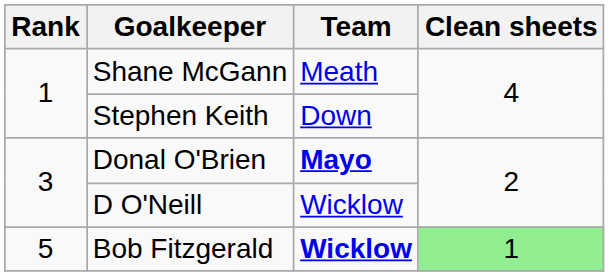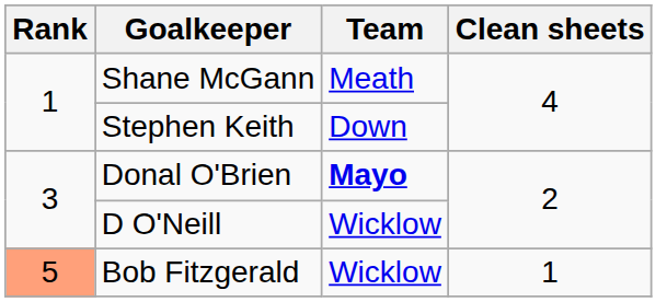Bob Fitzgerald | Rank: no background -> lightsalmon background
Bob Fitzgerald | Team: bold -> normal
Bob Fitzgerald | Clean sheets: lightgreen background -> no background
